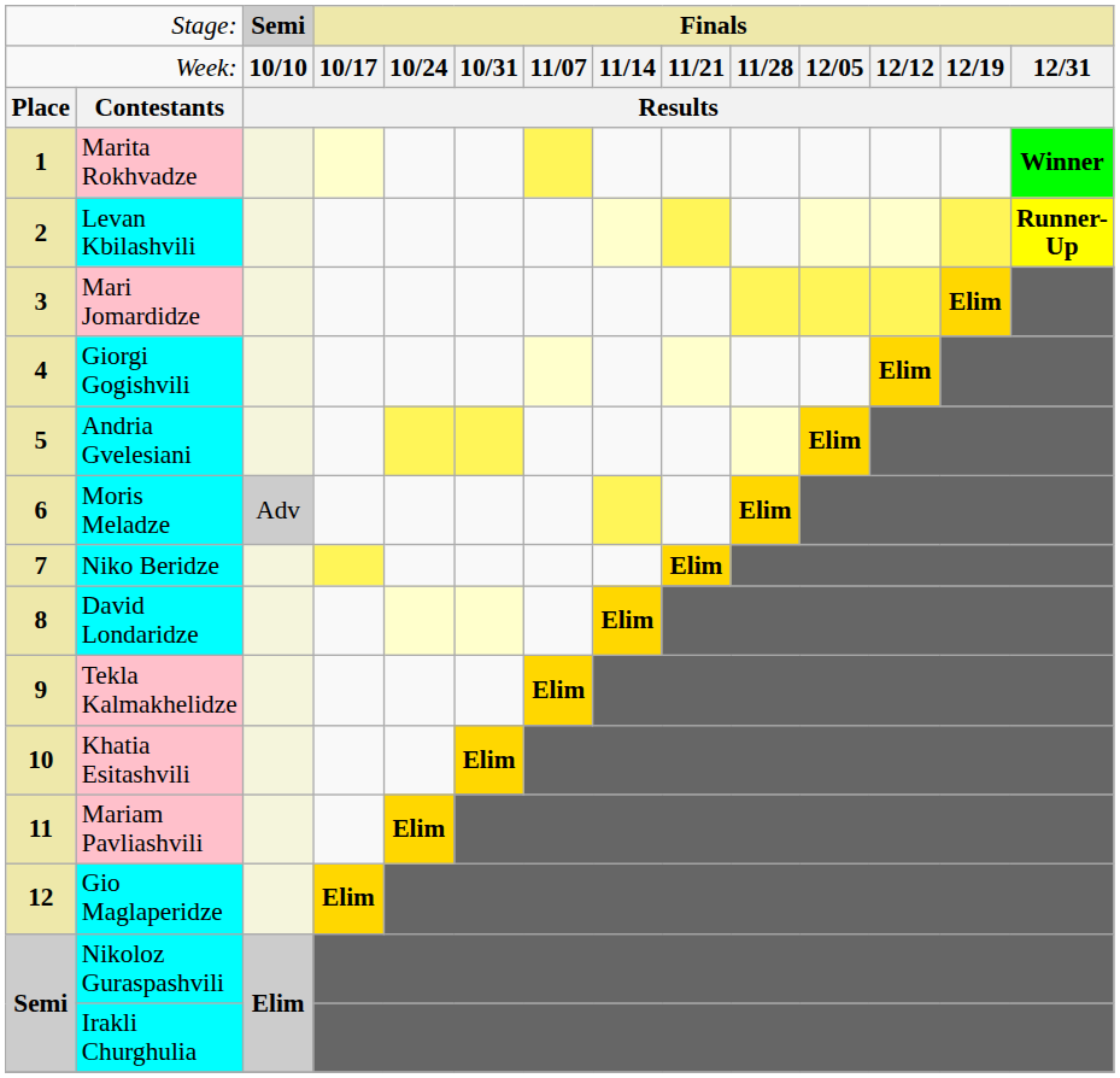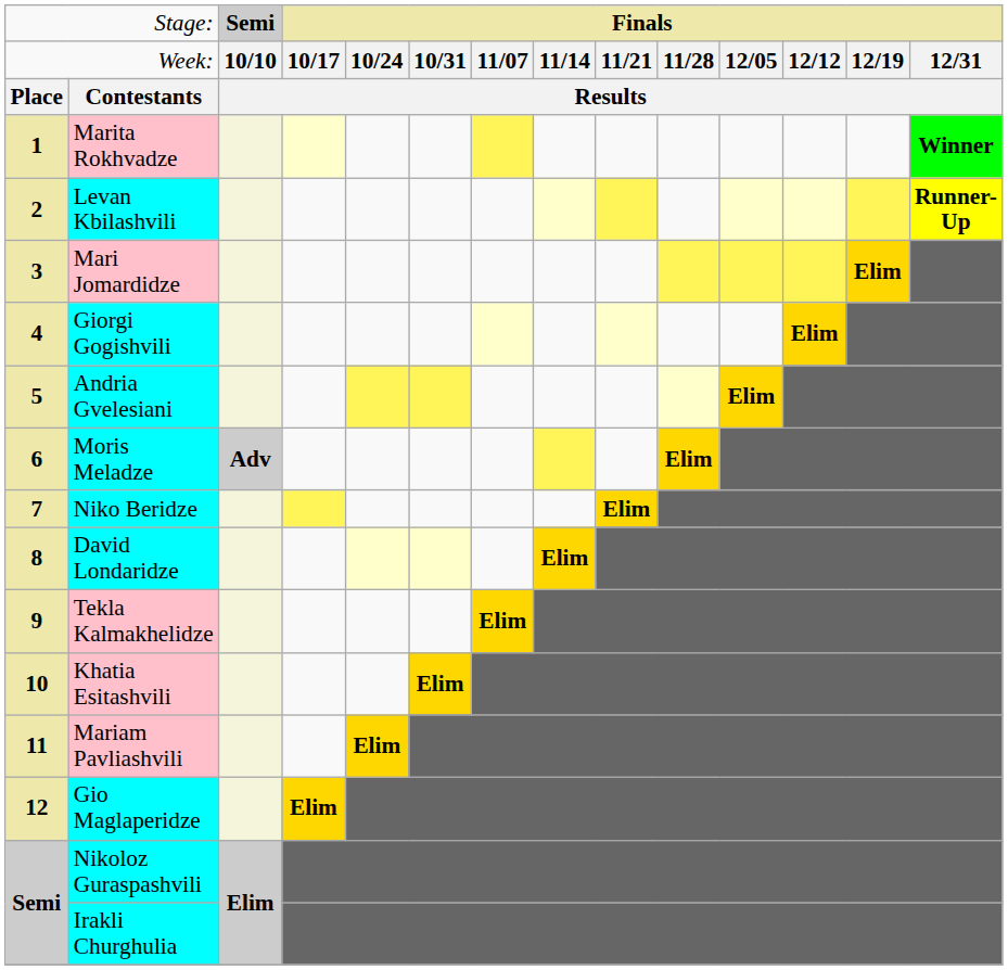Moris Meladze | column 3: normal -> bold
